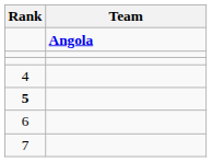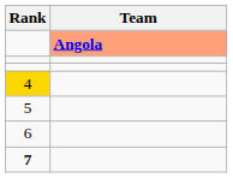row 2 | Team: no background -> lightsalmon background
row 5 | Rank: no background -> gold background
row 6 | Rank: bold -> normal
row 8 | Rank: normal -> bold
